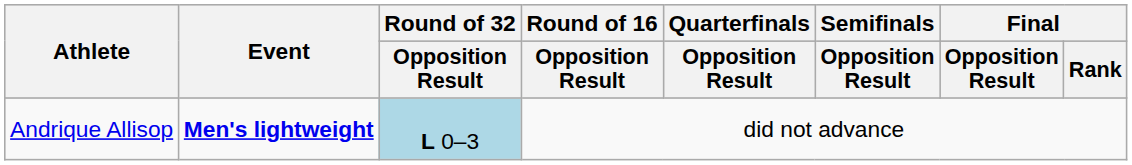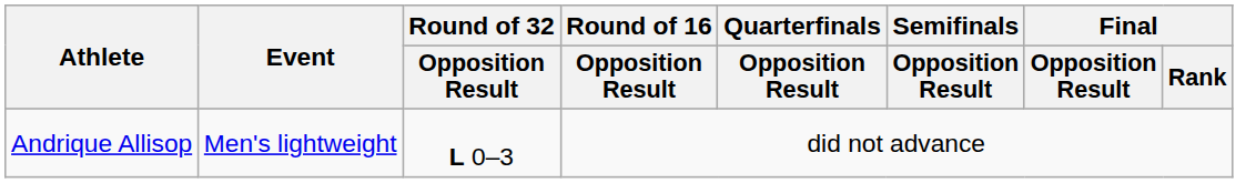Andrique Allisop | Event: bold -> normal
Andrique Allisop | Round of 32 / Opposition Result: lightblue background -> no background
